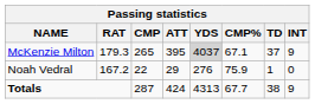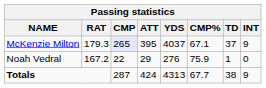McKenzie Milton | CMP: no background -> lavender background
McKenzie Milton | YDS: lightgrey background -> no background
